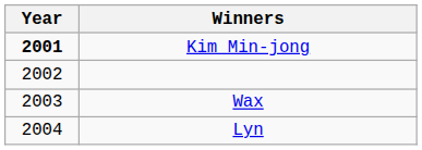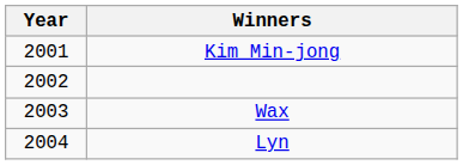Kim Min-jong | Year: bold -> normal
